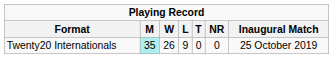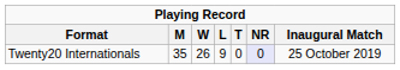Twenty20 Internationals | M: paleturquoise background -> no background
Twenty20 Internationals | NR: no background -> lavender background
